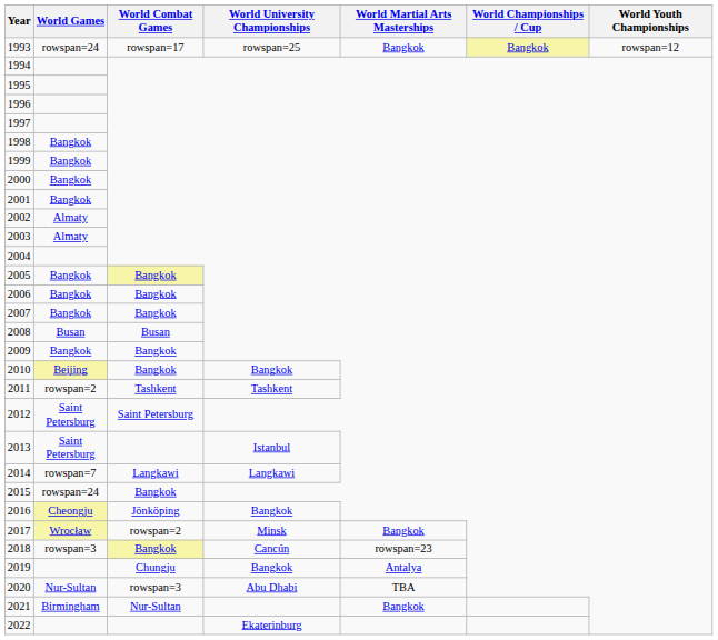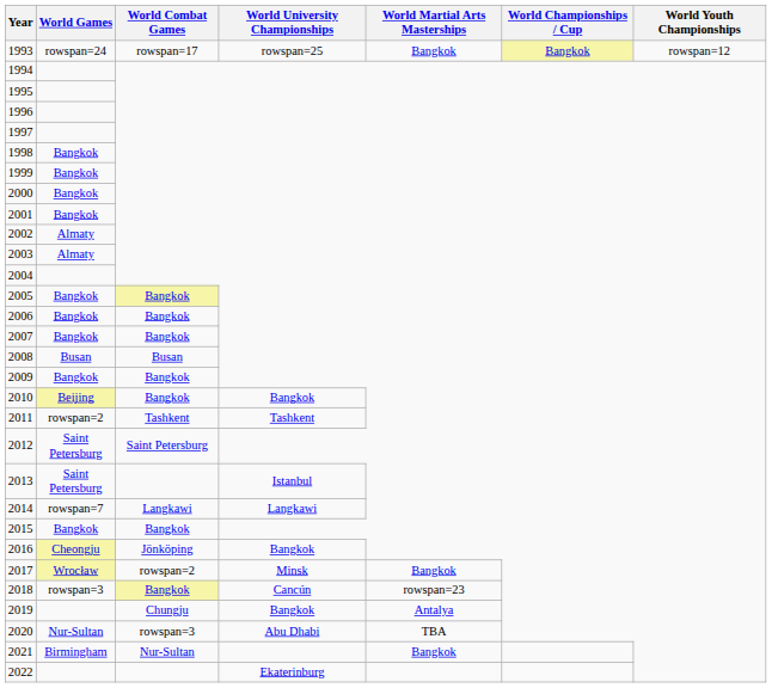2015 | World Games: rowspan=24 -> Bangkok
